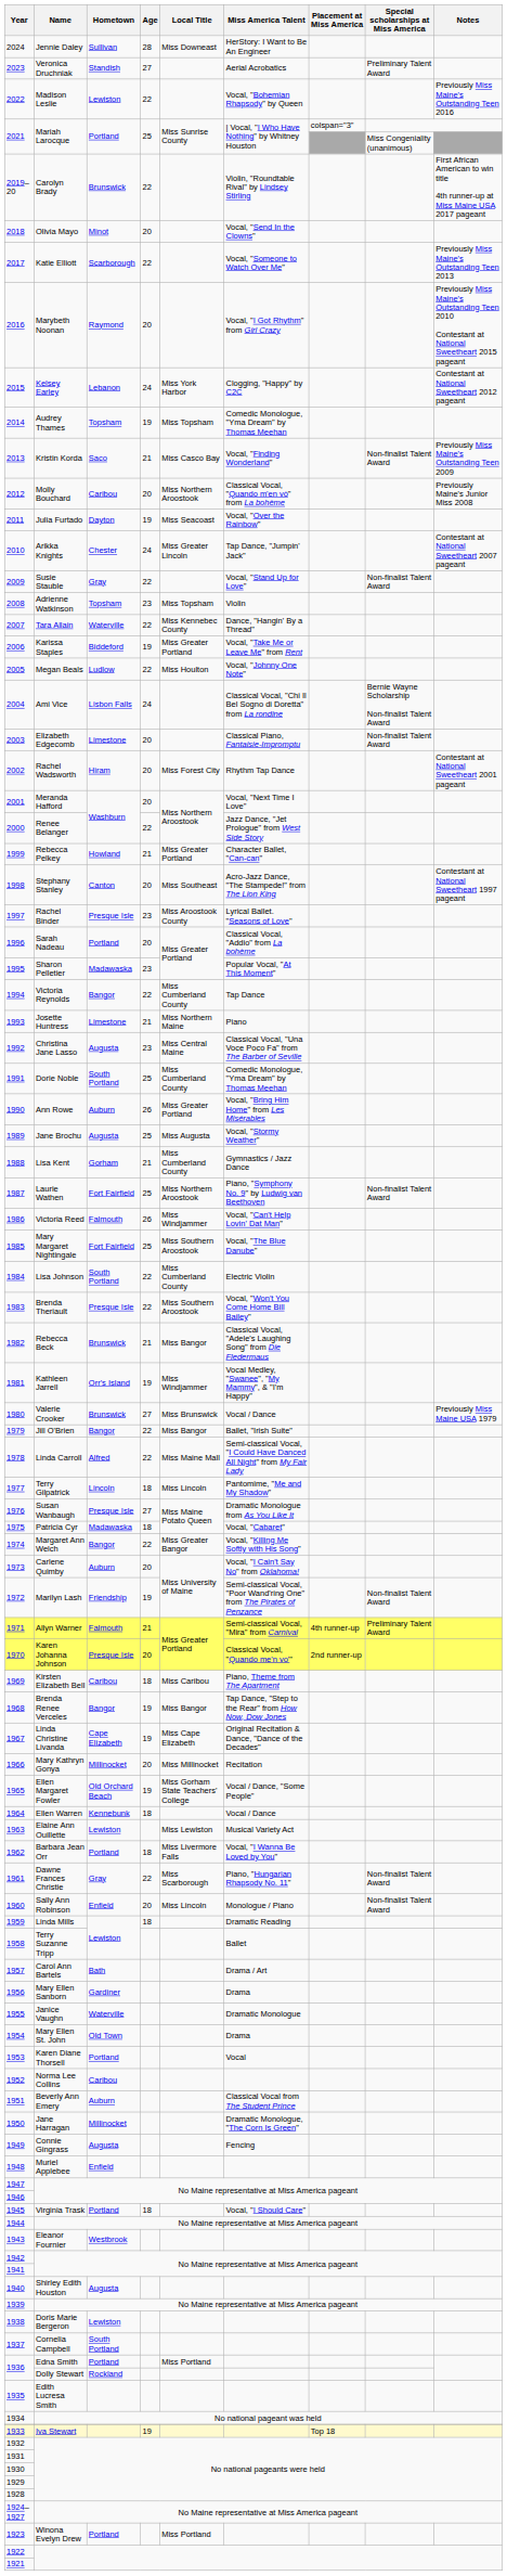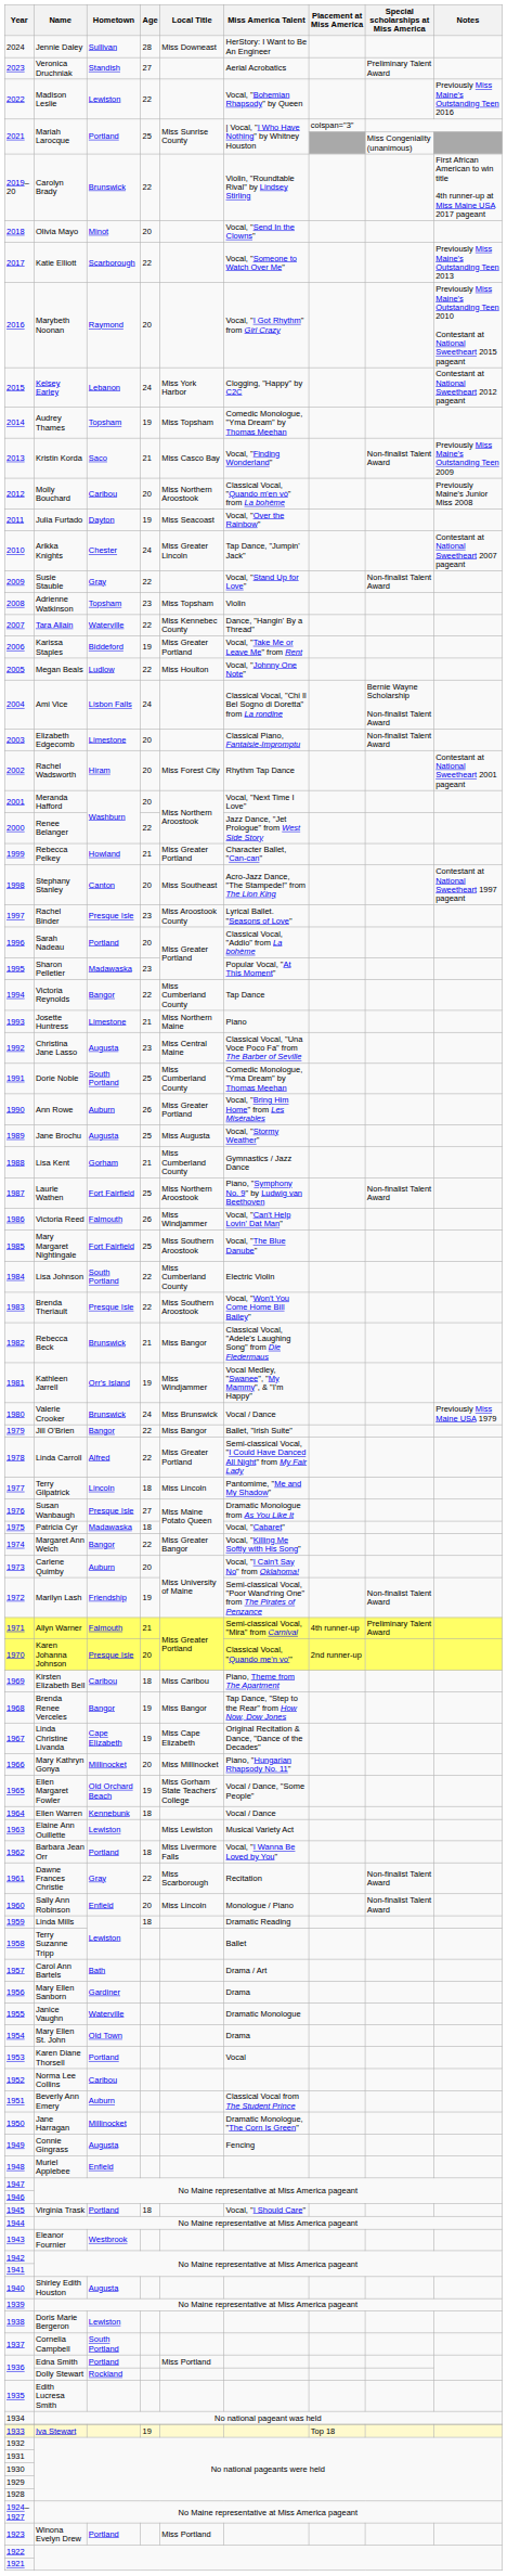1980 | Age: 27 -> 24
1978 | Local Title: Miss Maine Mall -> Miss Greater Portland
1966 | Miss America Talent: Recitation -> Piano, "Hungarian Rhapsody No. 11"
1961 | Miss America Talent: Piano, "Hungarian Rhapsody No. 11" -> Recitation
